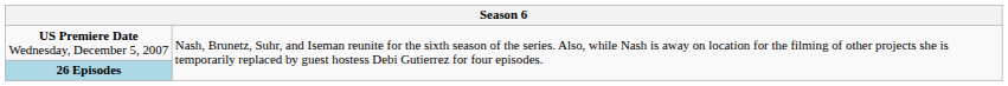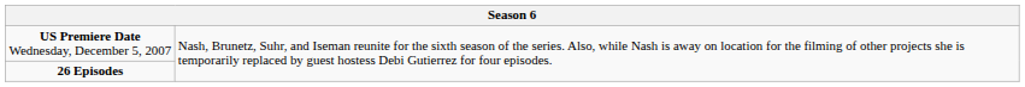26 Episodes | column 1: lightblue background -> no background
